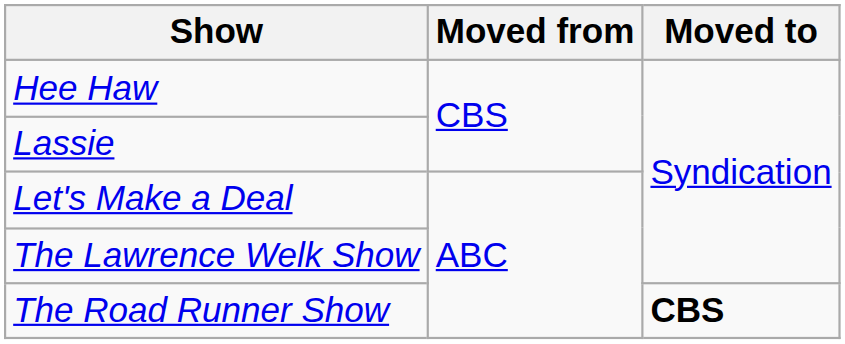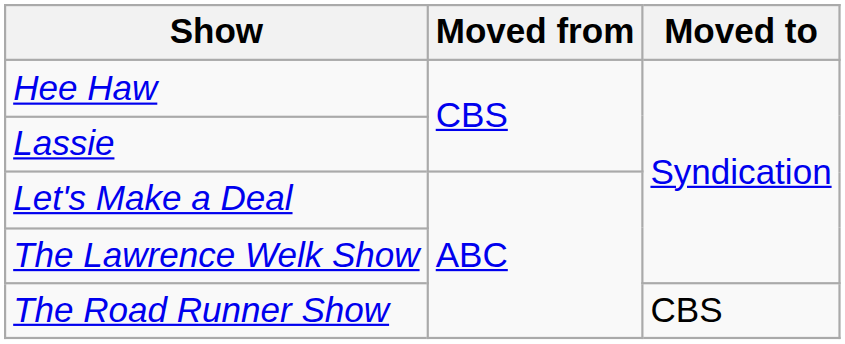The Road Runner Show | Moved to: bold -> normal
